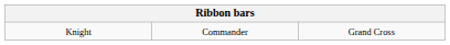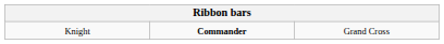Knight | column 2: normal -> bold
